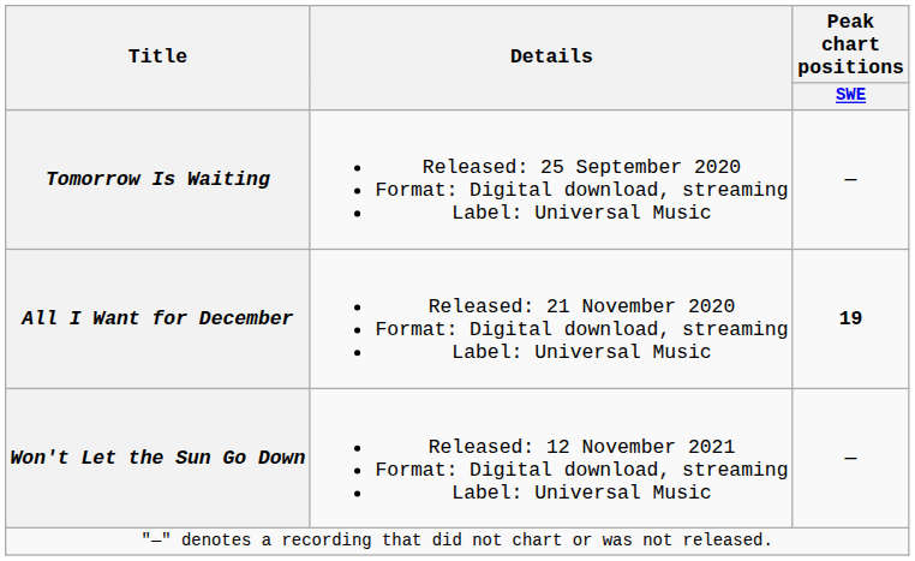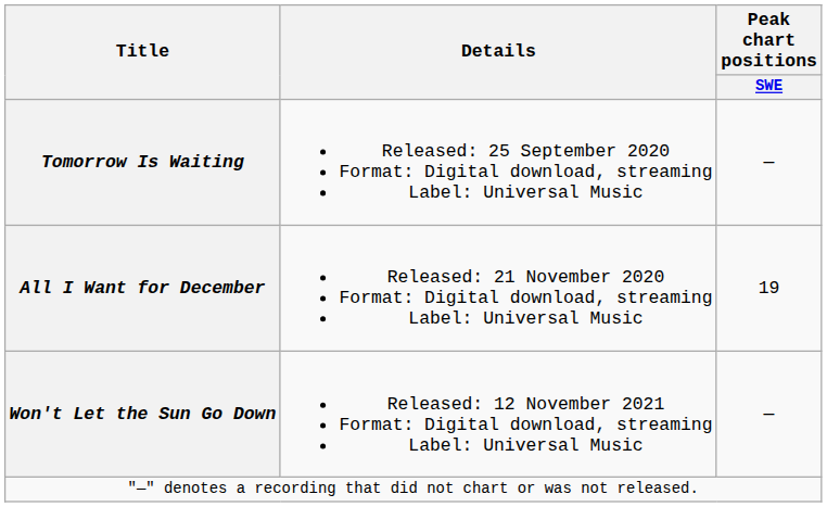All I Want for December | Peak chart positions / SWE: bold -> normal
